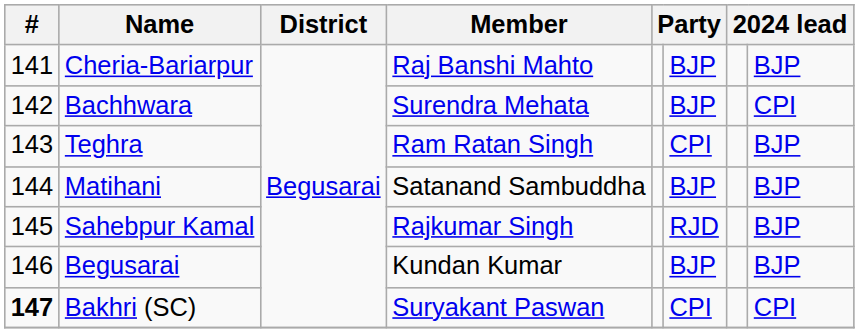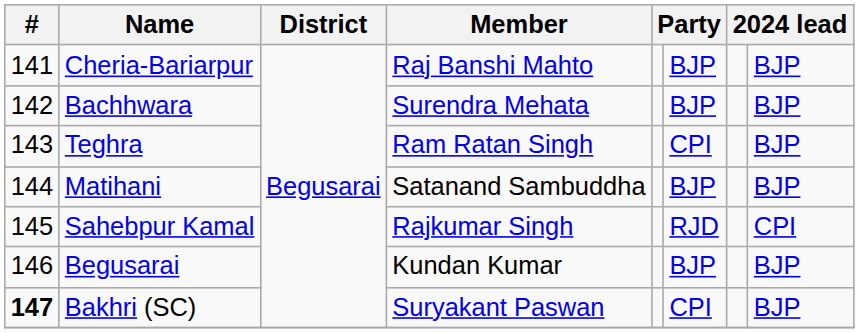Bachhwara | column 8: CPI -> BJP
Sahebpur Kamal | column 8: BJP -> CPI
Bakhri (SC) | column 8: CPI -> BJP
